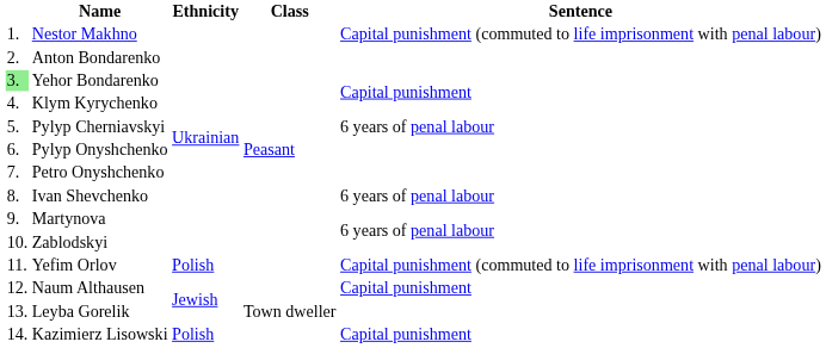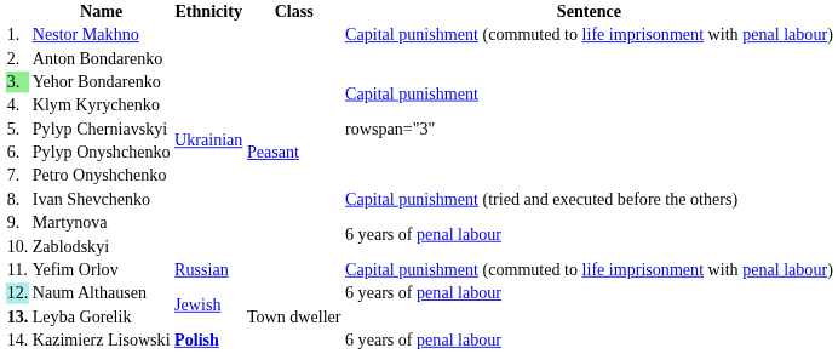Pylyp Cherniavskyi | Sentence: 6 years of penal labour -> rowspan="3"
Ivan Shevchenko | Sentence: 6 years of penal labour -> Capital punishment (tried and executed before the others)
Yefim Orlov | Ethnicity: Polish -> Russian
Naum Althausen | column 1: no background -> paleturquoise background
Naum Althausen | Sentence: Capital punishment -> 6 years of penal labour
Leyba Gorelik | column 1: normal -> bold
Kazimierz Lisowski | Ethnicity: normal -> bold
Kazimierz Lisowski | Sentence: Capital punishment -> 6 years of penal labour
